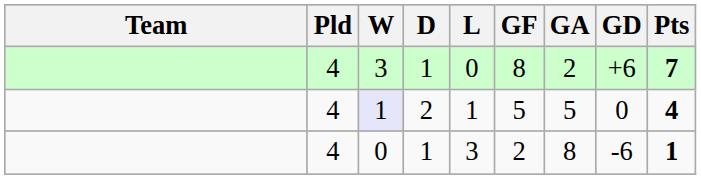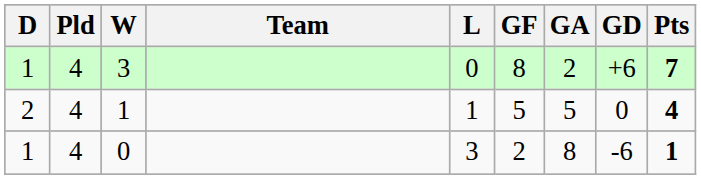columns swapped: Team <-> D
row 3 | W: lavender background -> no background
